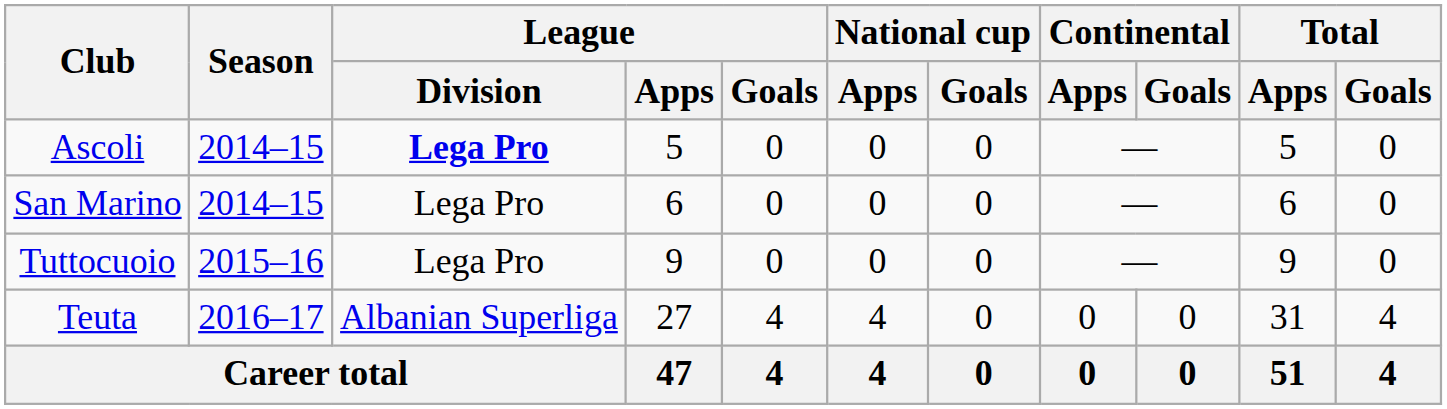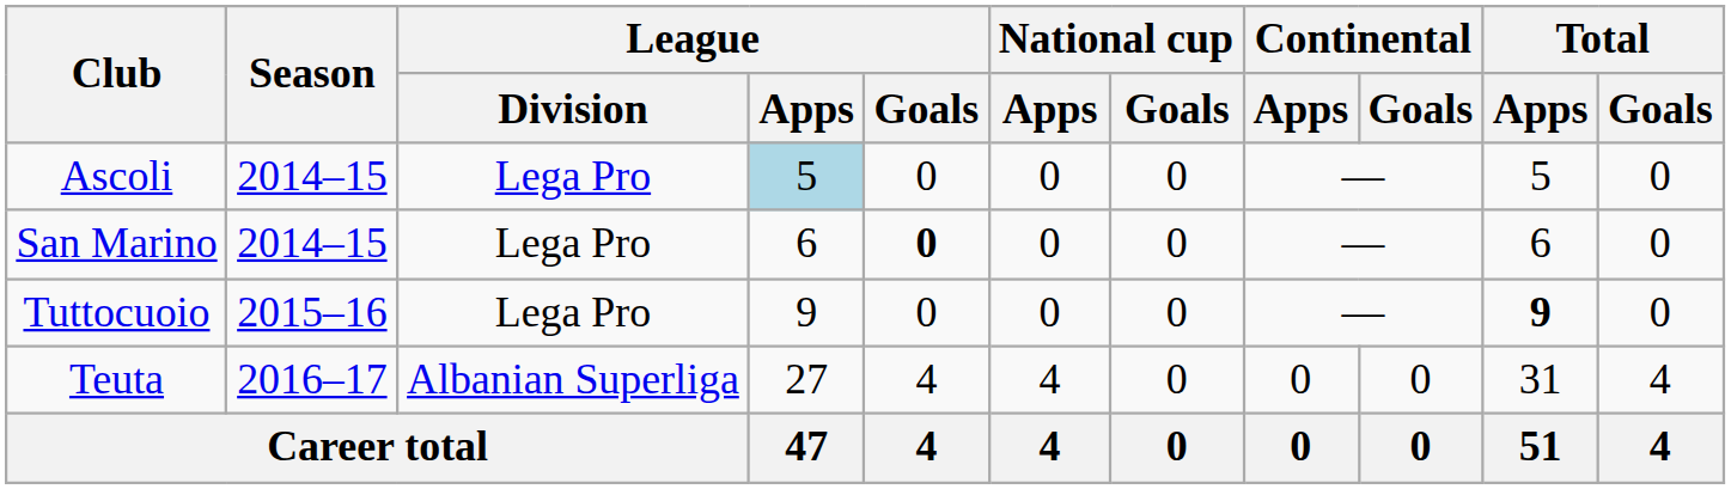Ascoli | League / Division: bold -> normal
Ascoli | League / Apps: no background -> lightblue background
San Marino | League / Goals: normal -> bold
Tuttocuoio | Total / Apps: normal -> bold
